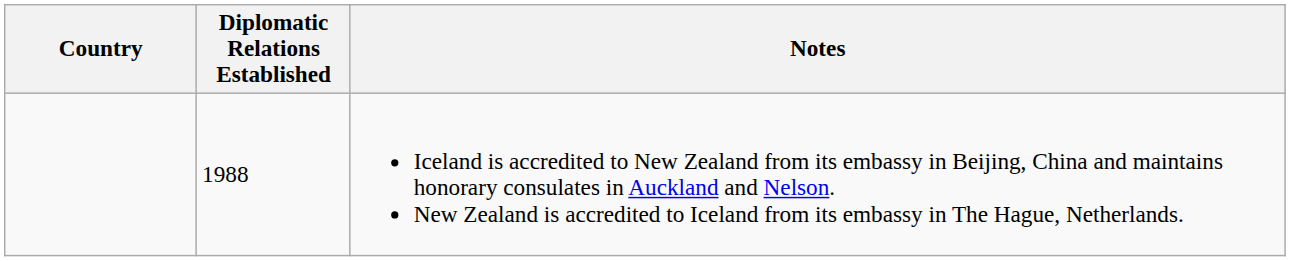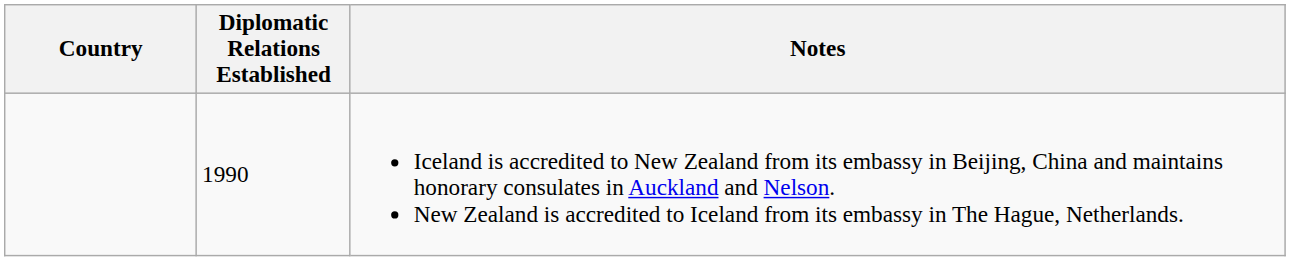row 2 | Diplomatic Relations Established: 1988 -> 1990
